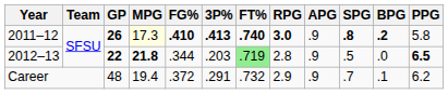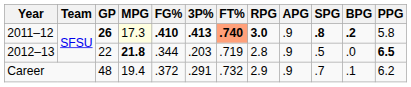2011–12 | FT%: no background -> lightsalmon background
2012–13 | GP: bold -> normal
2012–13 | FT%: lightgreen background -> no background
